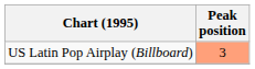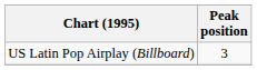US Latin Pop Airplay (Billboard) | Peak position: lightsalmon background -> no background
